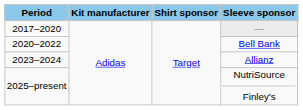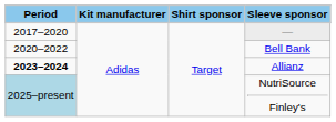Allianz | Period: normal -> bold
NutriSource Finley's | Period: no background -> lightblue background
